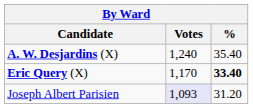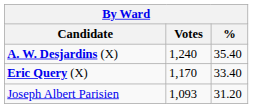Eric Query (X) | %: bold -> normal
Joseph Albert Parisien | Votes: lavender background -> no background
